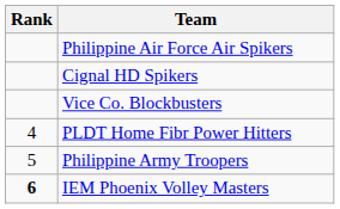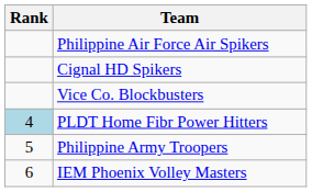PLDT Home Fibr Power Hitters | Rank: no background -> lightblue background
IEM Phoenix Volley Masters | Rank: bold -> normal
